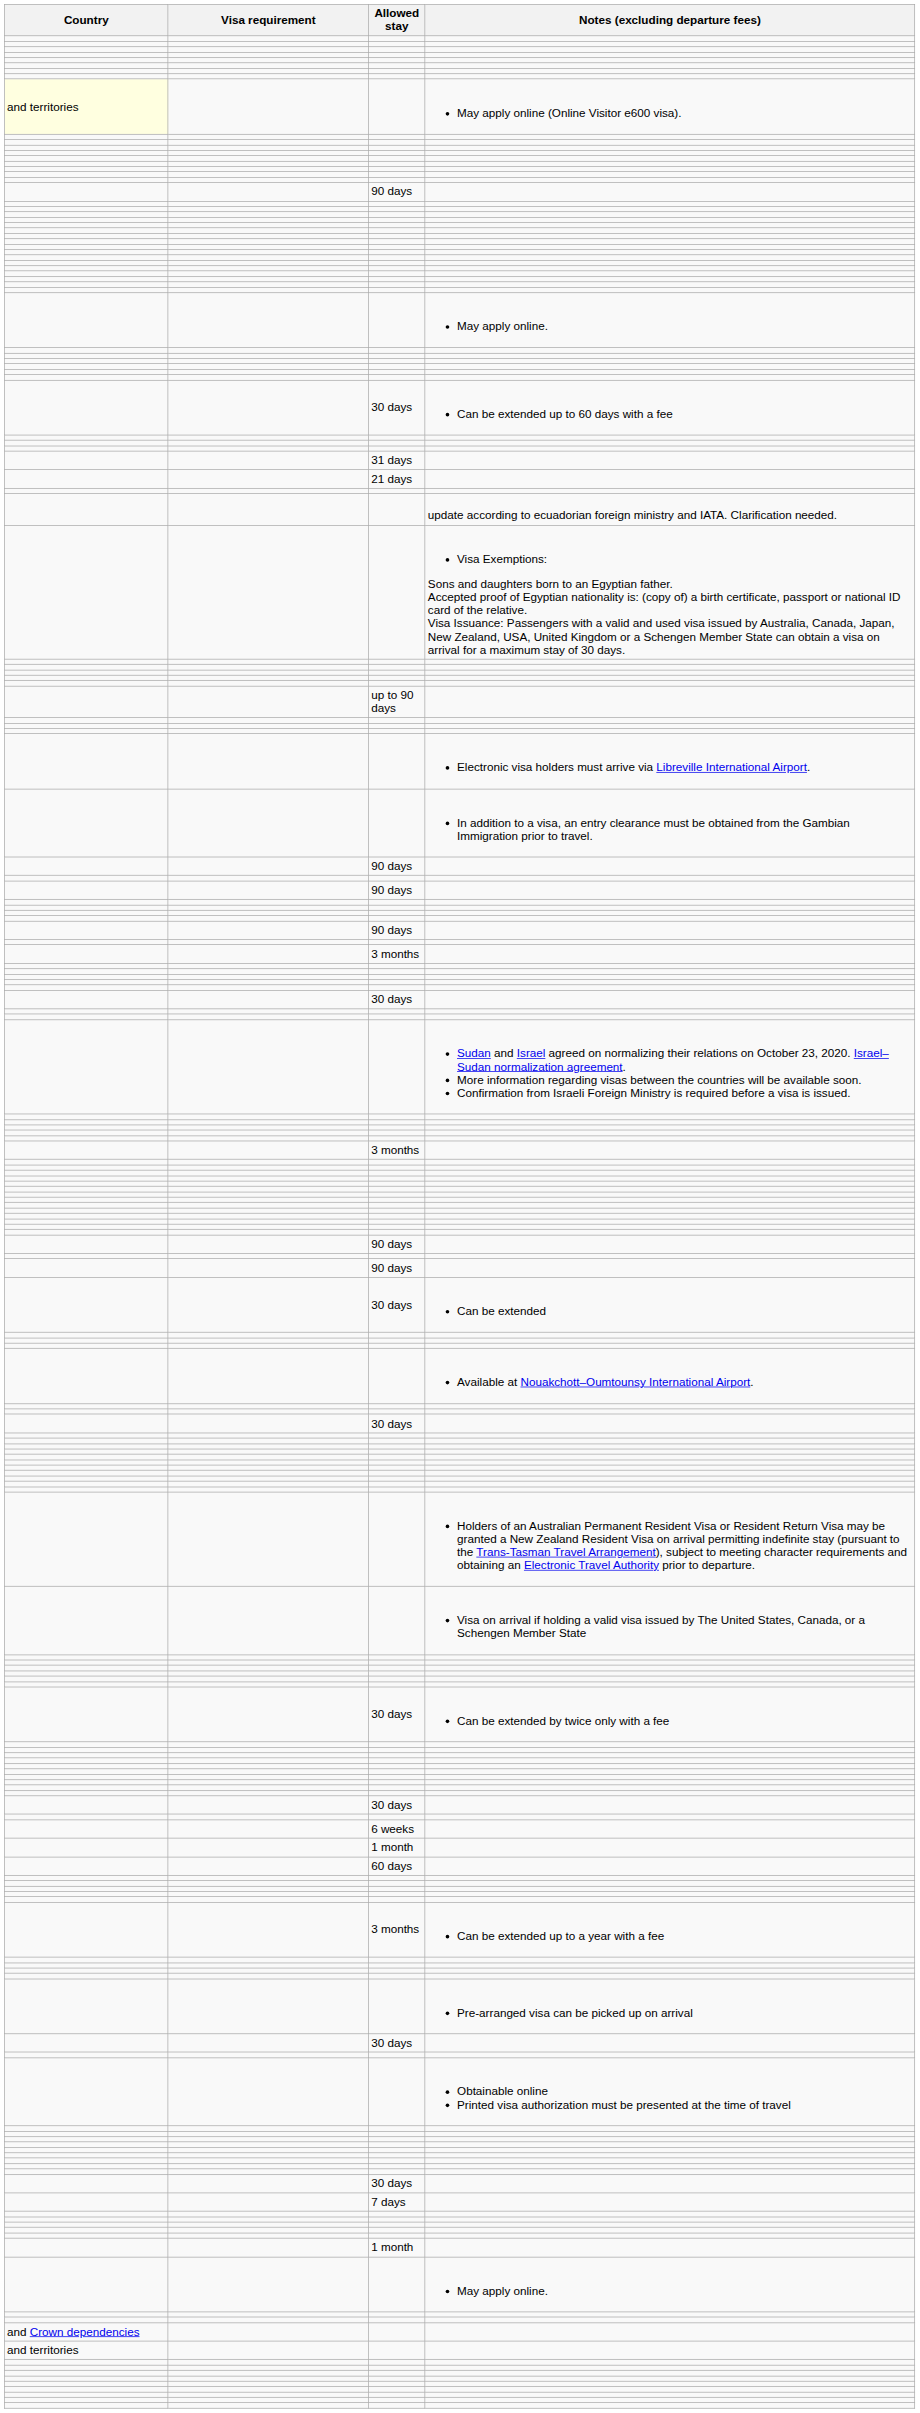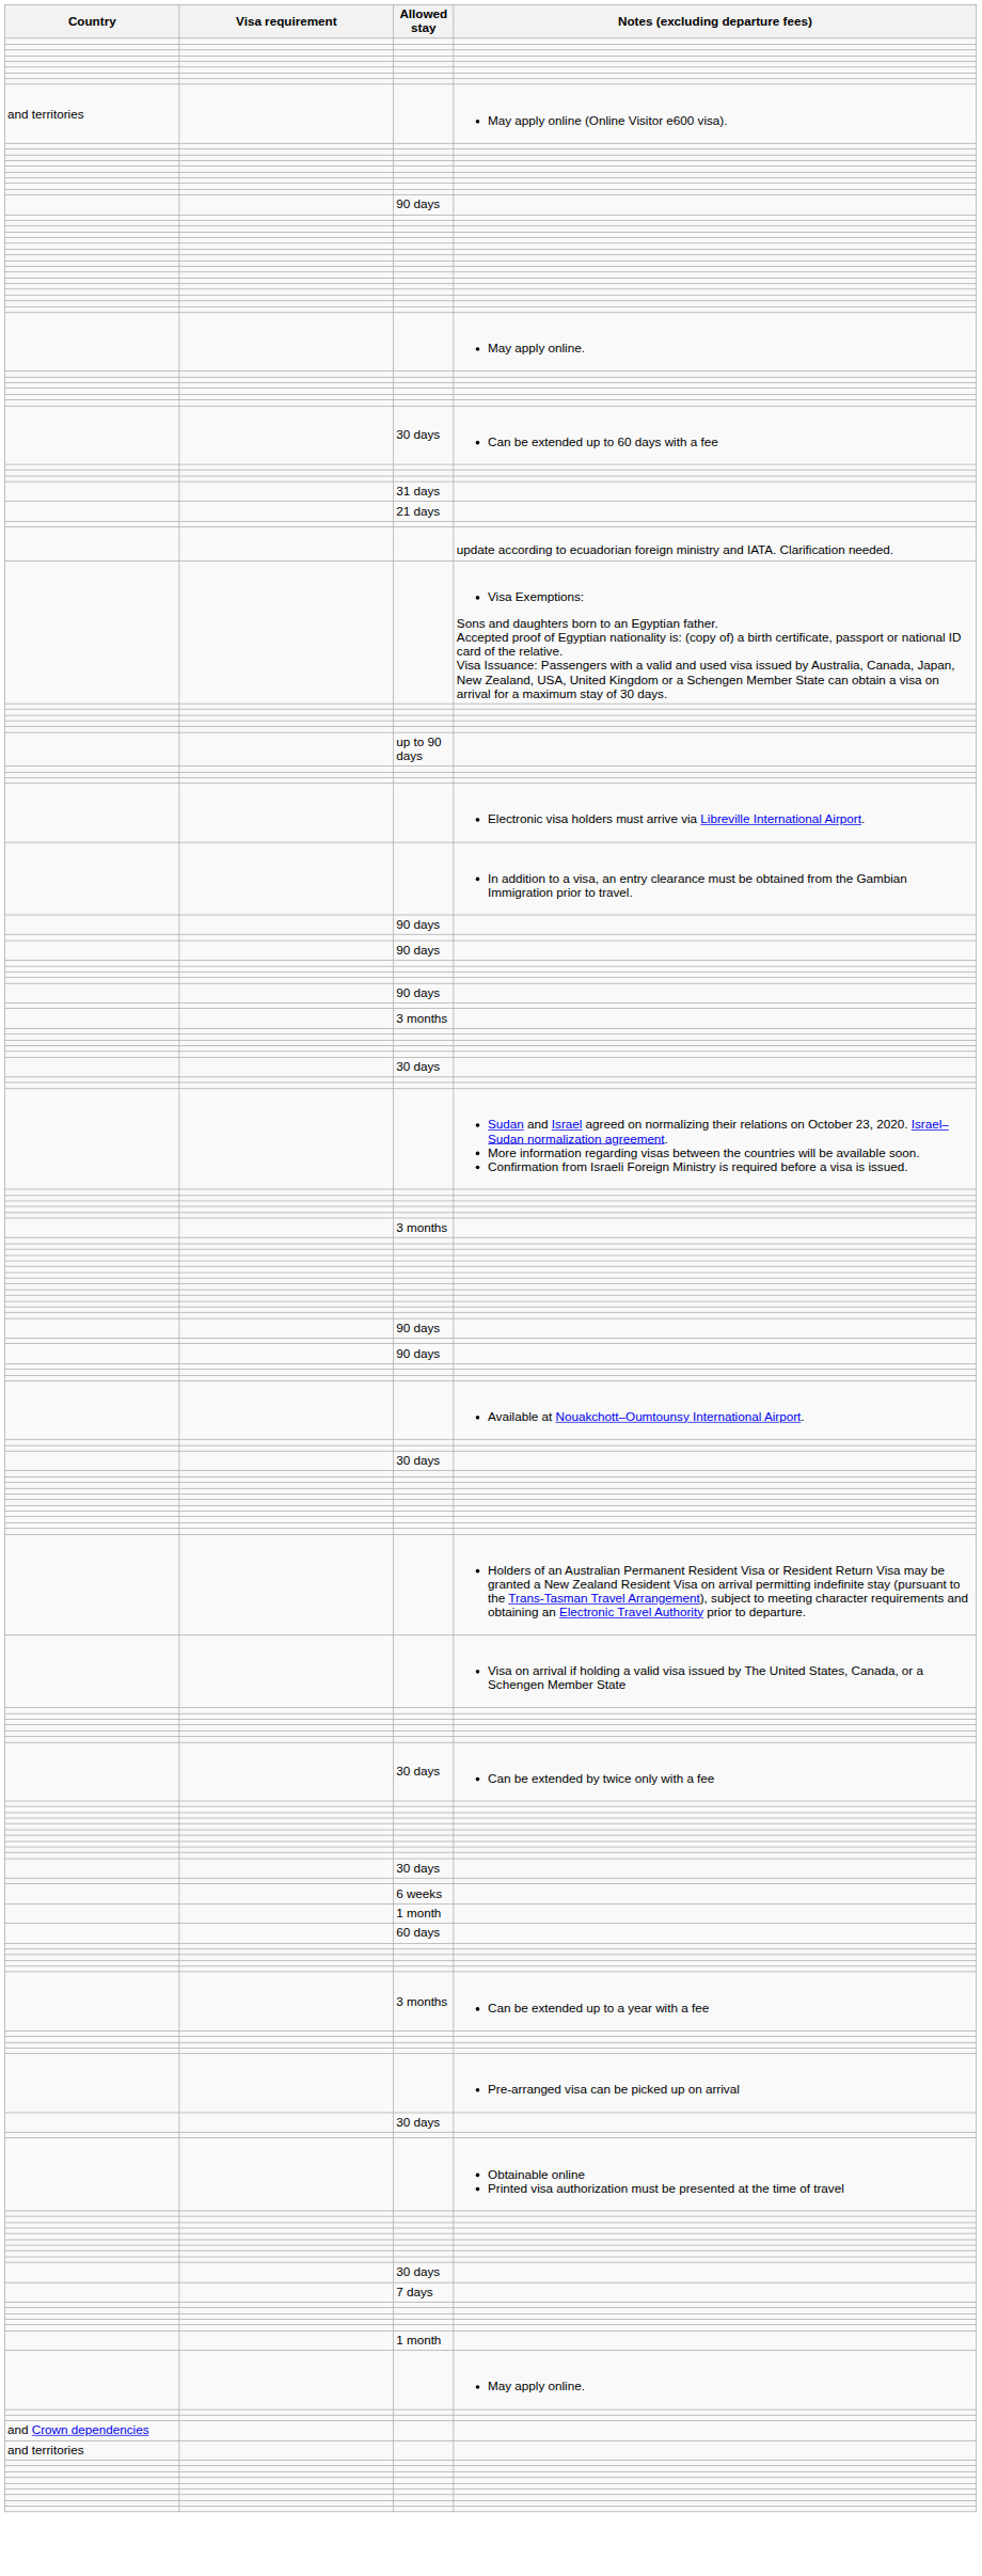May apply online (Online Visitor e600 visa). | Country: lightyellow background -> no background
- row: 30 days | Can be extended
